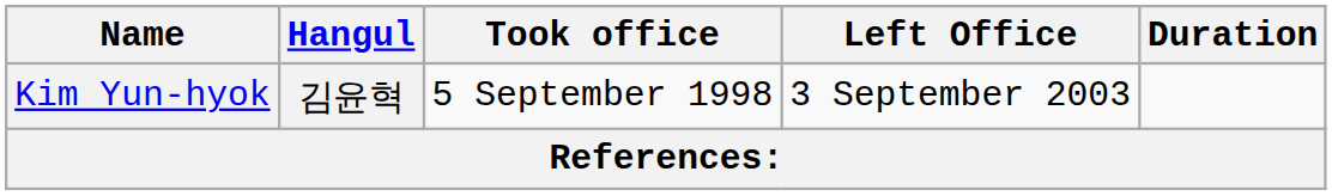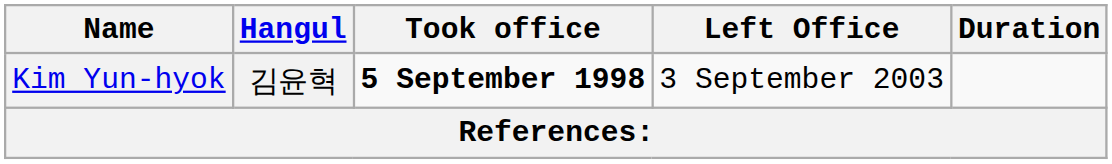Kim Yun-hyok | Took office: normal -> bold
